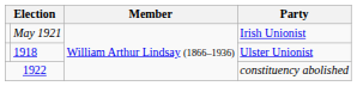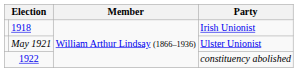Irish Unionist | column 2: May 1921 -> 1918
Ulster Unionist | column 2: 1918 -> May 1921
